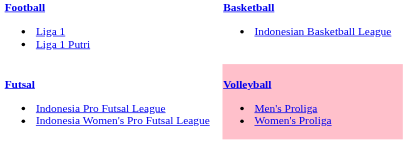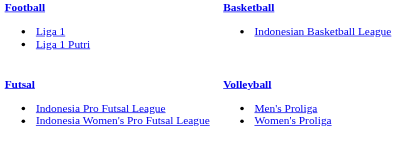row 2 | column 2: pink background -> no background
